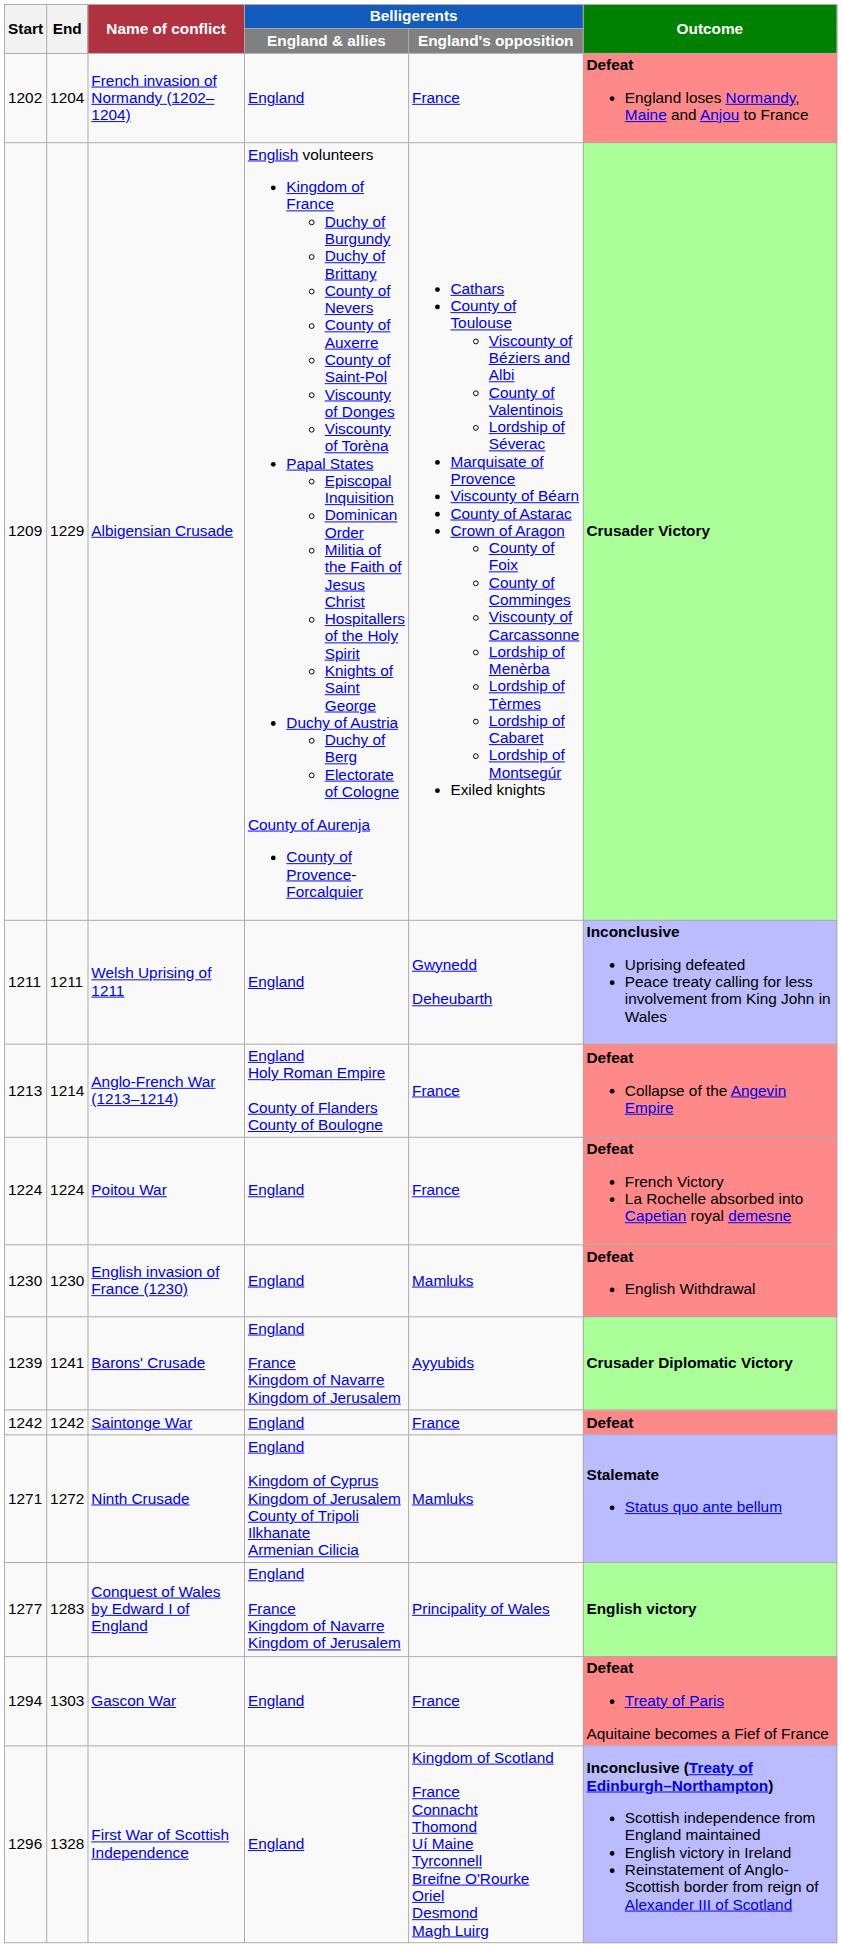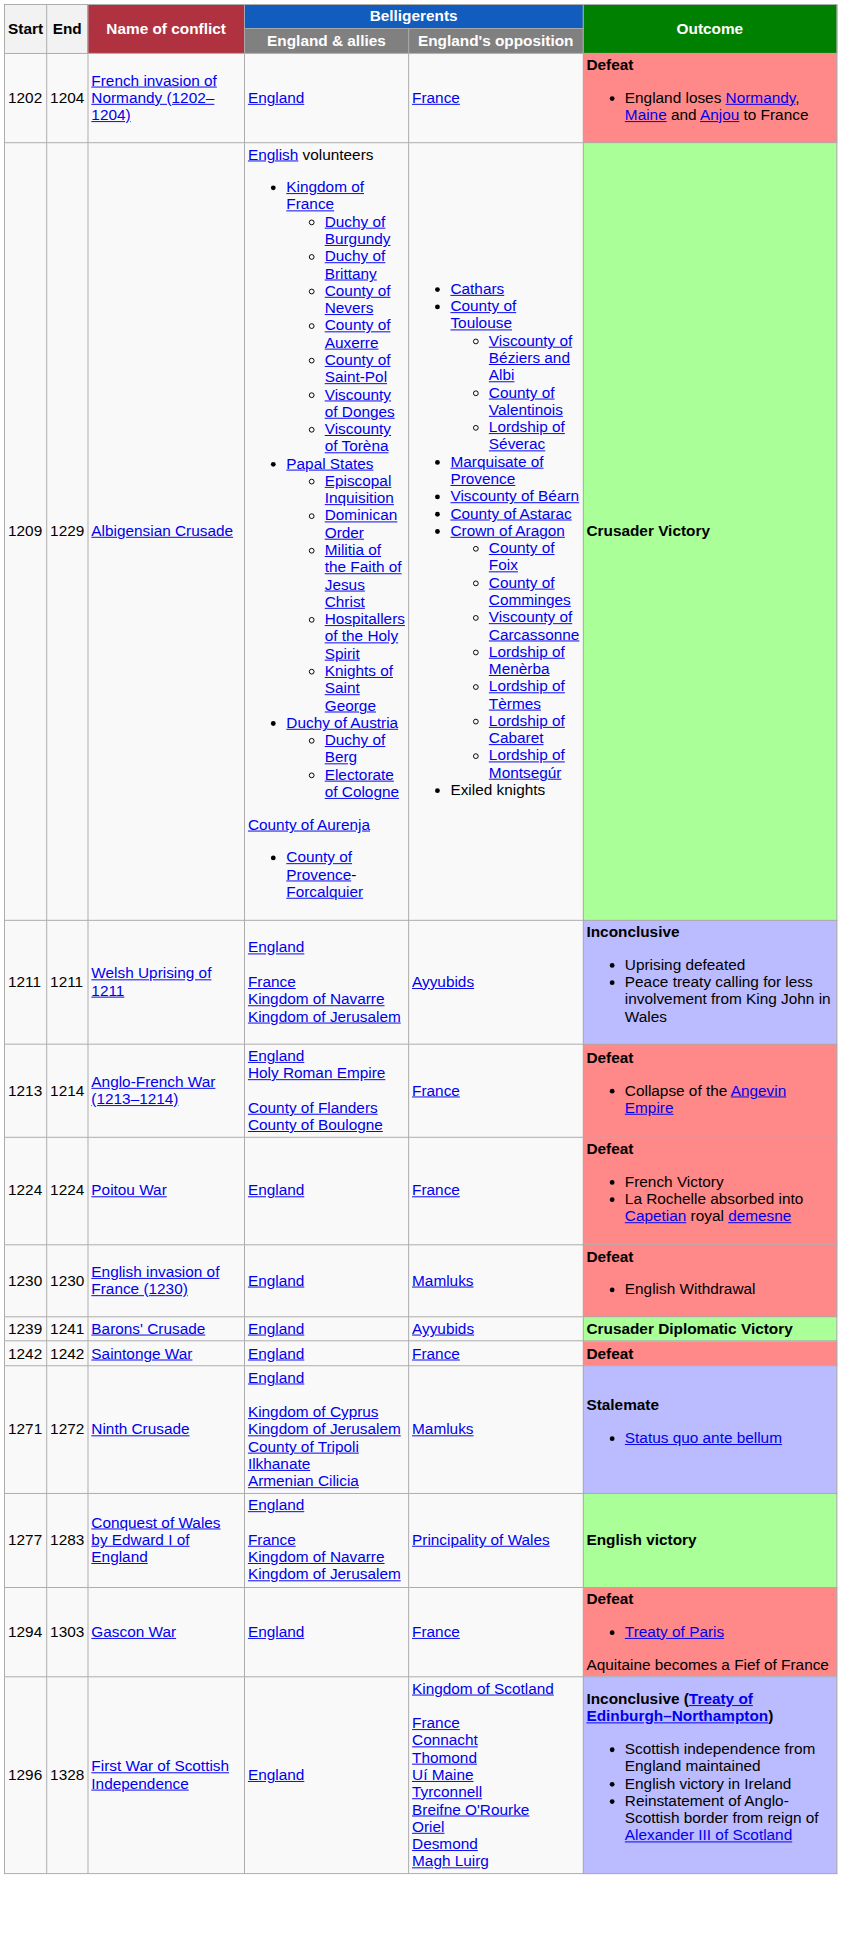Welsh Uprising of 1211 | Belligerents / England & allies: England -> England France Kingdom of Navarre Kingdom of Jerusalem
Welsh Uprising of 1211 | Belligerents / England's opposition: Gwynedd Deheubarth -> Ayyubids
Barons' Crusade | Belligerents / England & allies: England France Kingdom of Navarre Kingdom of Jerusalem -> England
